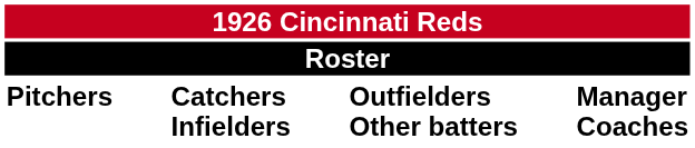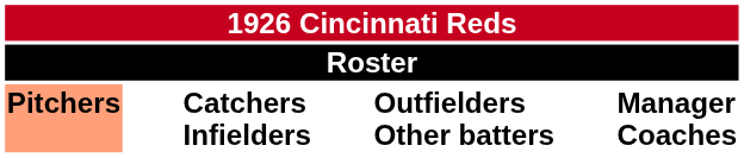Pitchers | column 1: no background -> lightsalmon background
